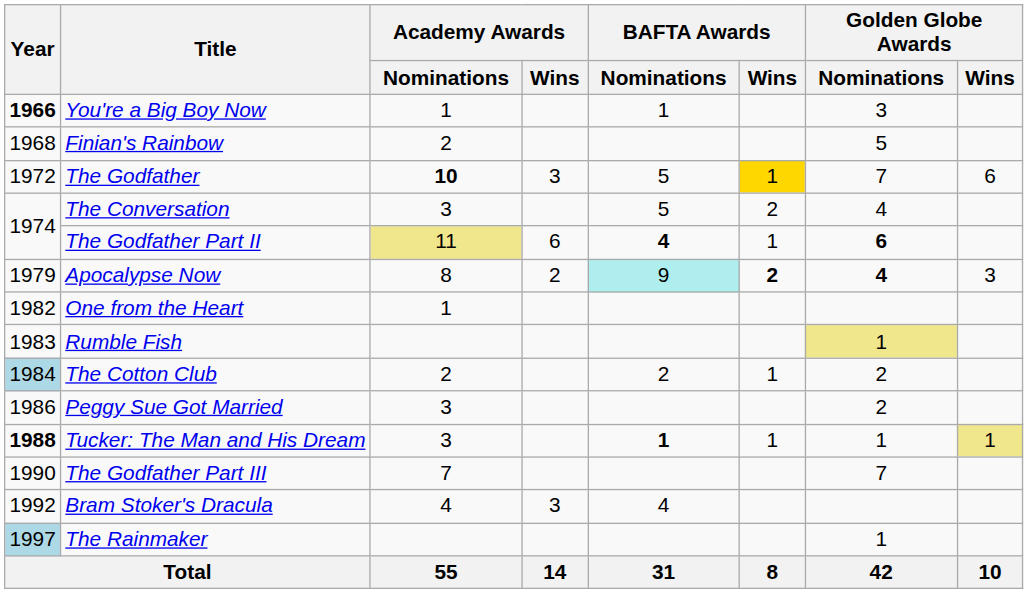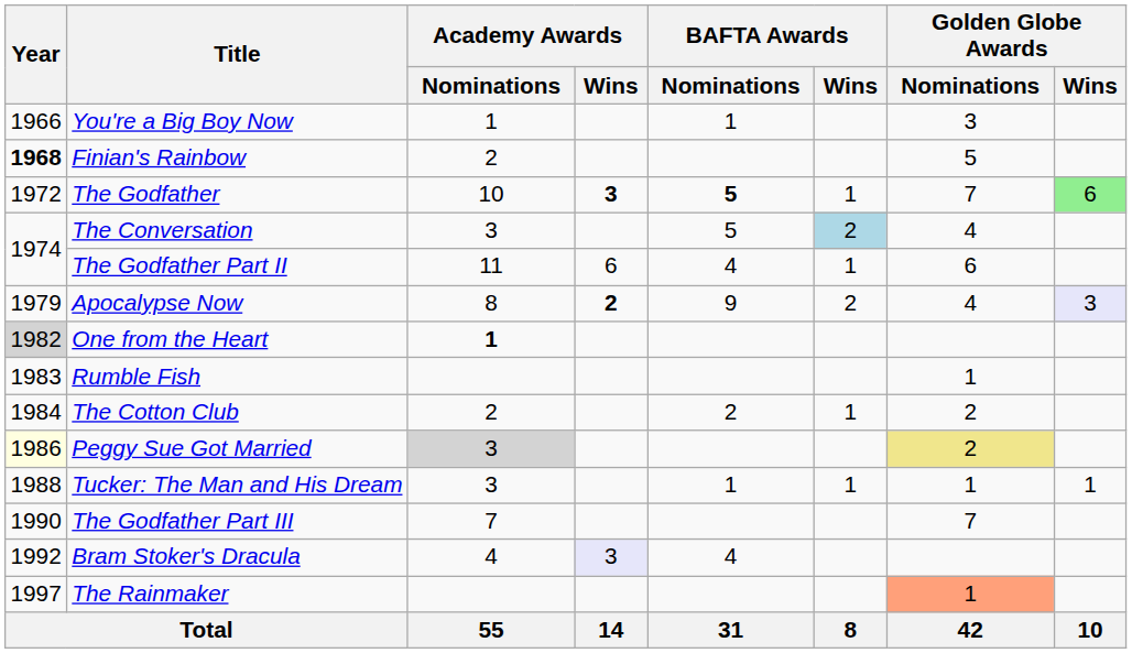You're a Big Boy Now | Year: bold -> normal
Finian's Rainbow | Year: normal -> bold
The Godfather | Academy Awards / Nominations: bold -> normal
The Godfather | Academy Awards / Wins: normal -> bold
The Godfather | BAFTA Awards / Nominations: normal -> bold
The Godfather | BAFTA Awards / Wins: gold background -> no background
The Godfather | Golden Globe Awards / Wins: no background -> lightgreen background
The Conversation | BAFTA Awards / Wins: no background -> lightblue background
The Godfather Part II | Academy Awards / Nominations: khaki background -> no background
The Godfather Part II | BAFTA Awards / Nominations: bold -> normal
The Godfather Part II | Golden Globe Awards / Nominations: bold -> normal
Apocalypse Now | Academy Awards / Wins: normal -> bold
Apocalypse Now | BAFTA Awards / Nominations: paleturquoise background -> no background
Apocalypse Now | BAFTA Awards / Wins: bold -> normal
Apocalypse Now | Golden Globe Awards / Nominations: bold -> normal
Apocalypse Now | Golden Globe Awards / Wins: no background -> lavender background
One from the Heart | Year: no background -> lightgrey background
One from the Heart | Academy Awards / Nominations: normal -> bold
Rumble Fish | Golden Globe Awards / Nominations: khaki background -> no background
The Cotton Club | Year: lightblue background -> no background
Peggy Sue Got Married | Year: no background -> lightyellow background
Peggy Sue Got Married | Academy Awards / Nominations: no background -> lightgrey background
Peggy Sue Got Married | Golden Globe Awards / Nominations: no background -> khaki background
Tucker: The Man and His Dream | Year: bold -> normal
Tucker: The Man and His Dream | BAFTA Awards / Nominations: bold -> normal
Tucker: The Man and His Dream | Golden Globe Awards / Wins: khaki background -> no background
Bram Stoker's Dracula | Academy Awards / Wins: no background -> lavender background
The Rainmaker | Year: lightblue background -> no background
The Rainmaker | Golden Globe Awards / Nominations: no background -> lightsalmon background
